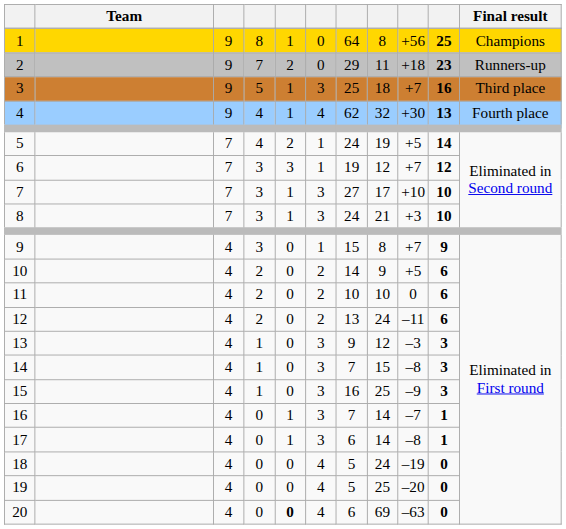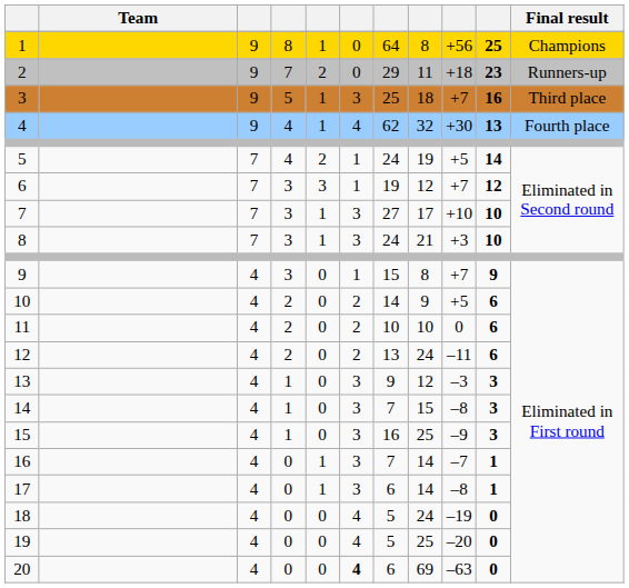20 | column 5: bold -> normal
20 | column 6: normal -> bold
